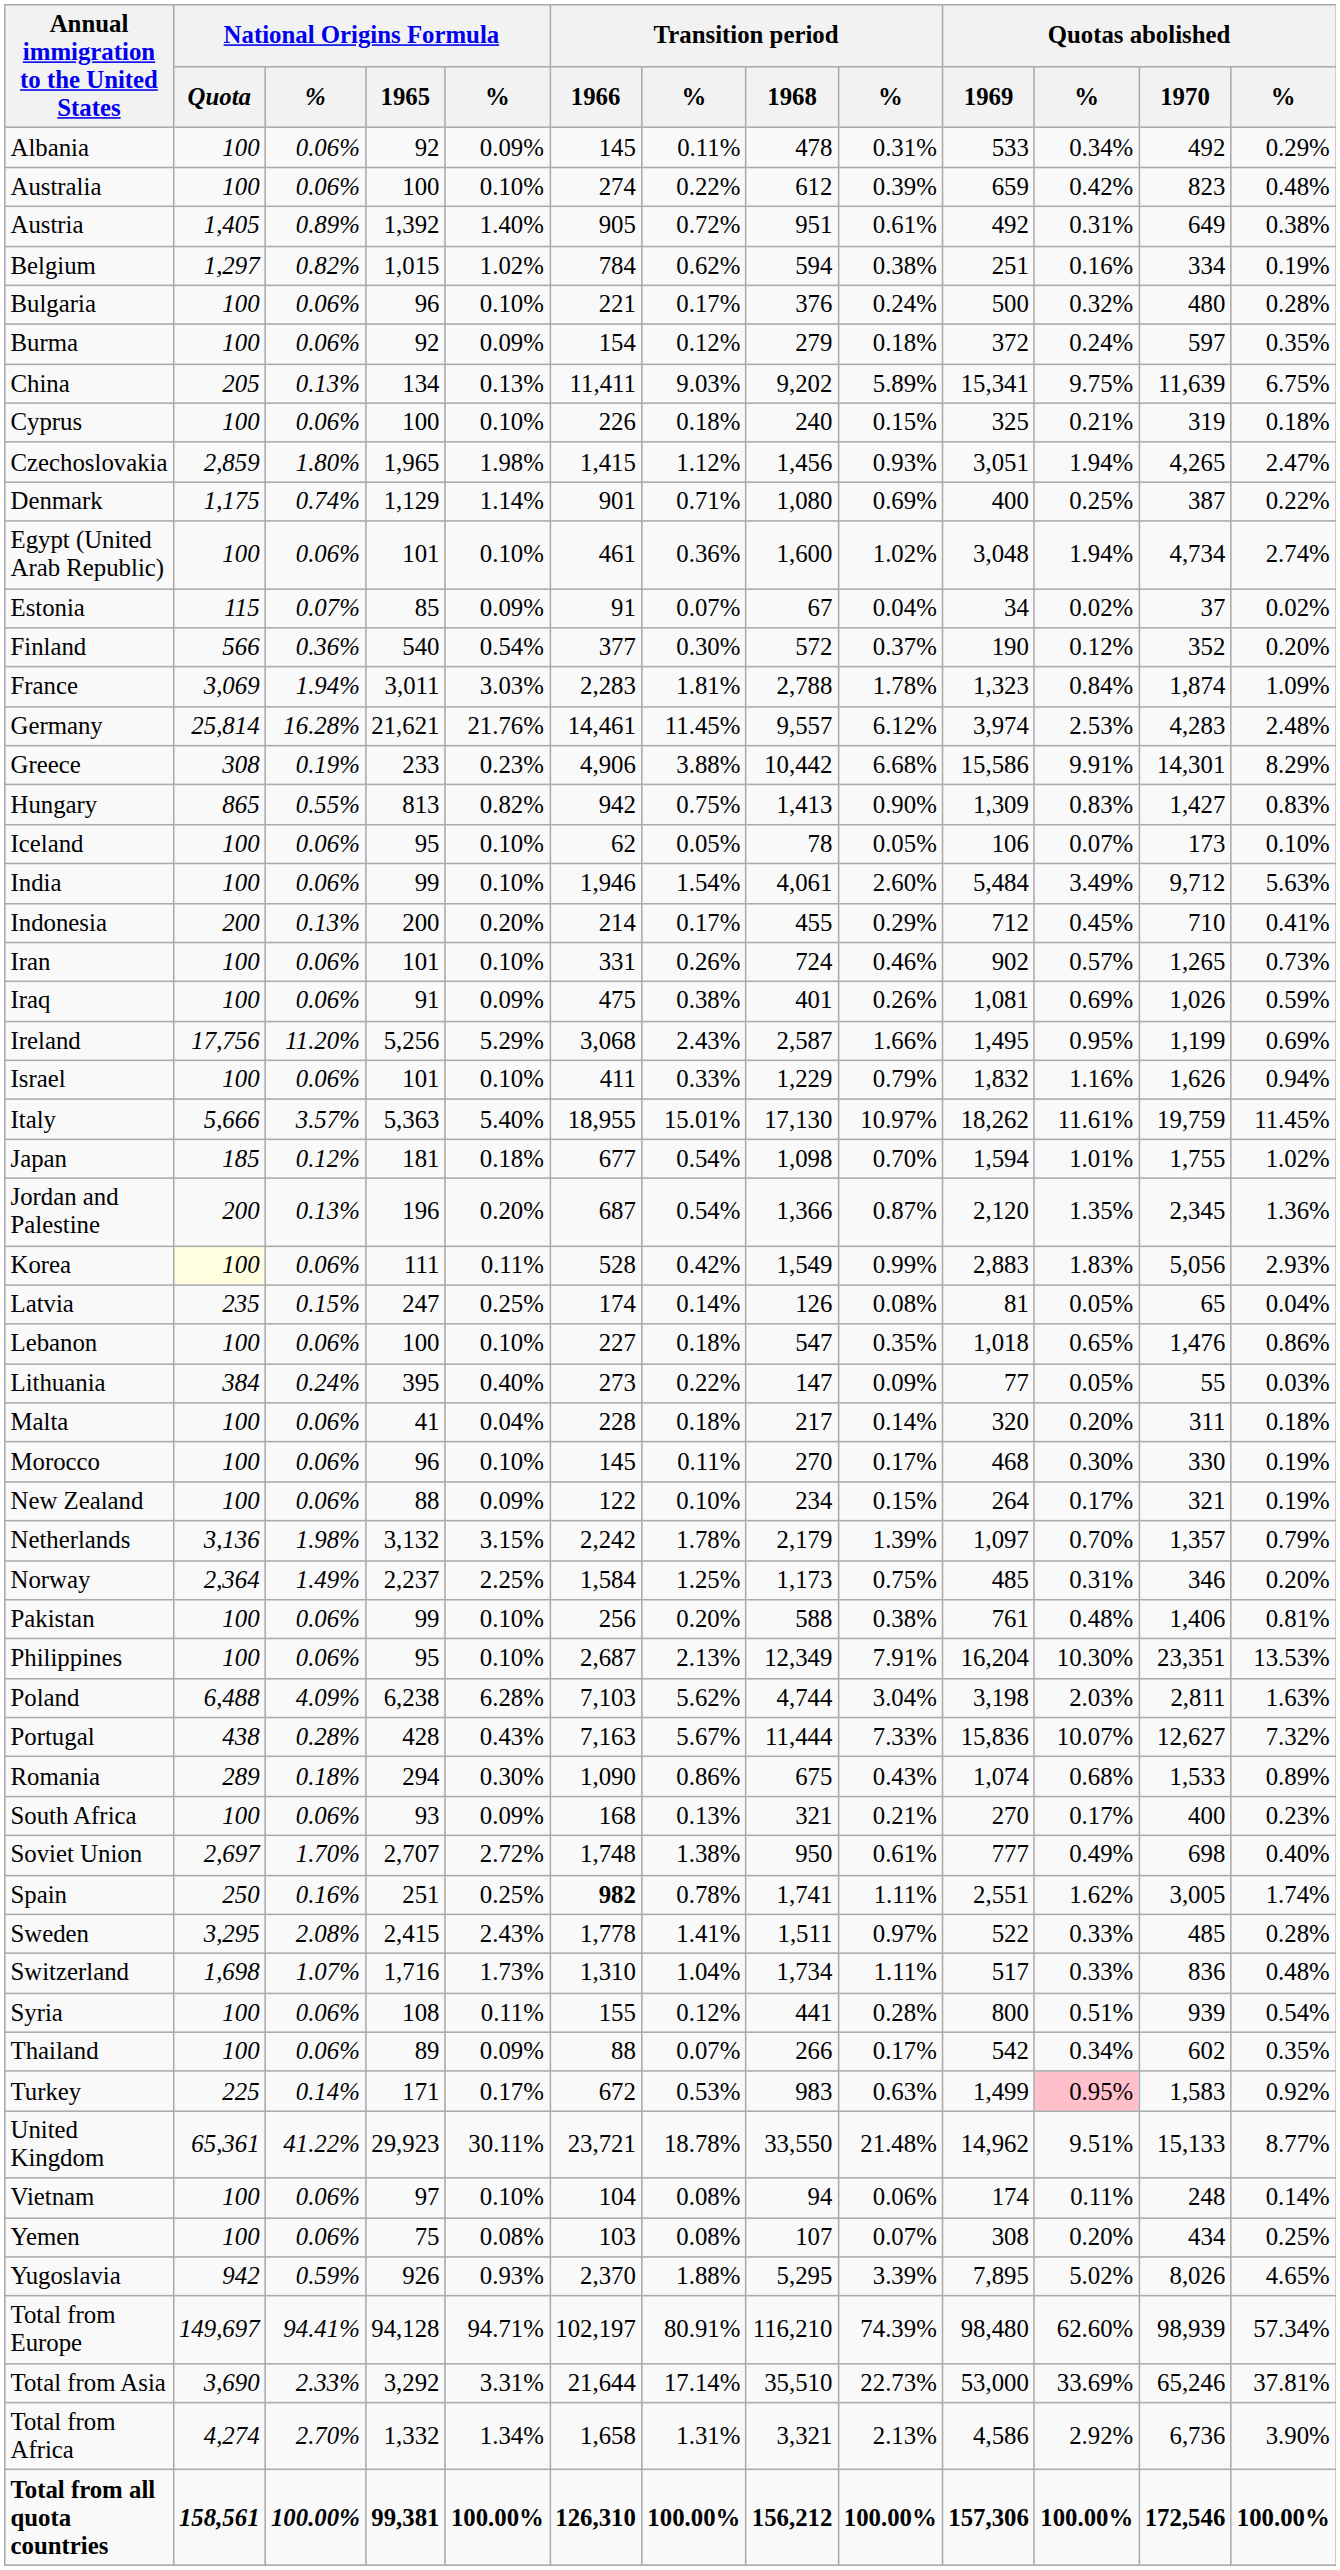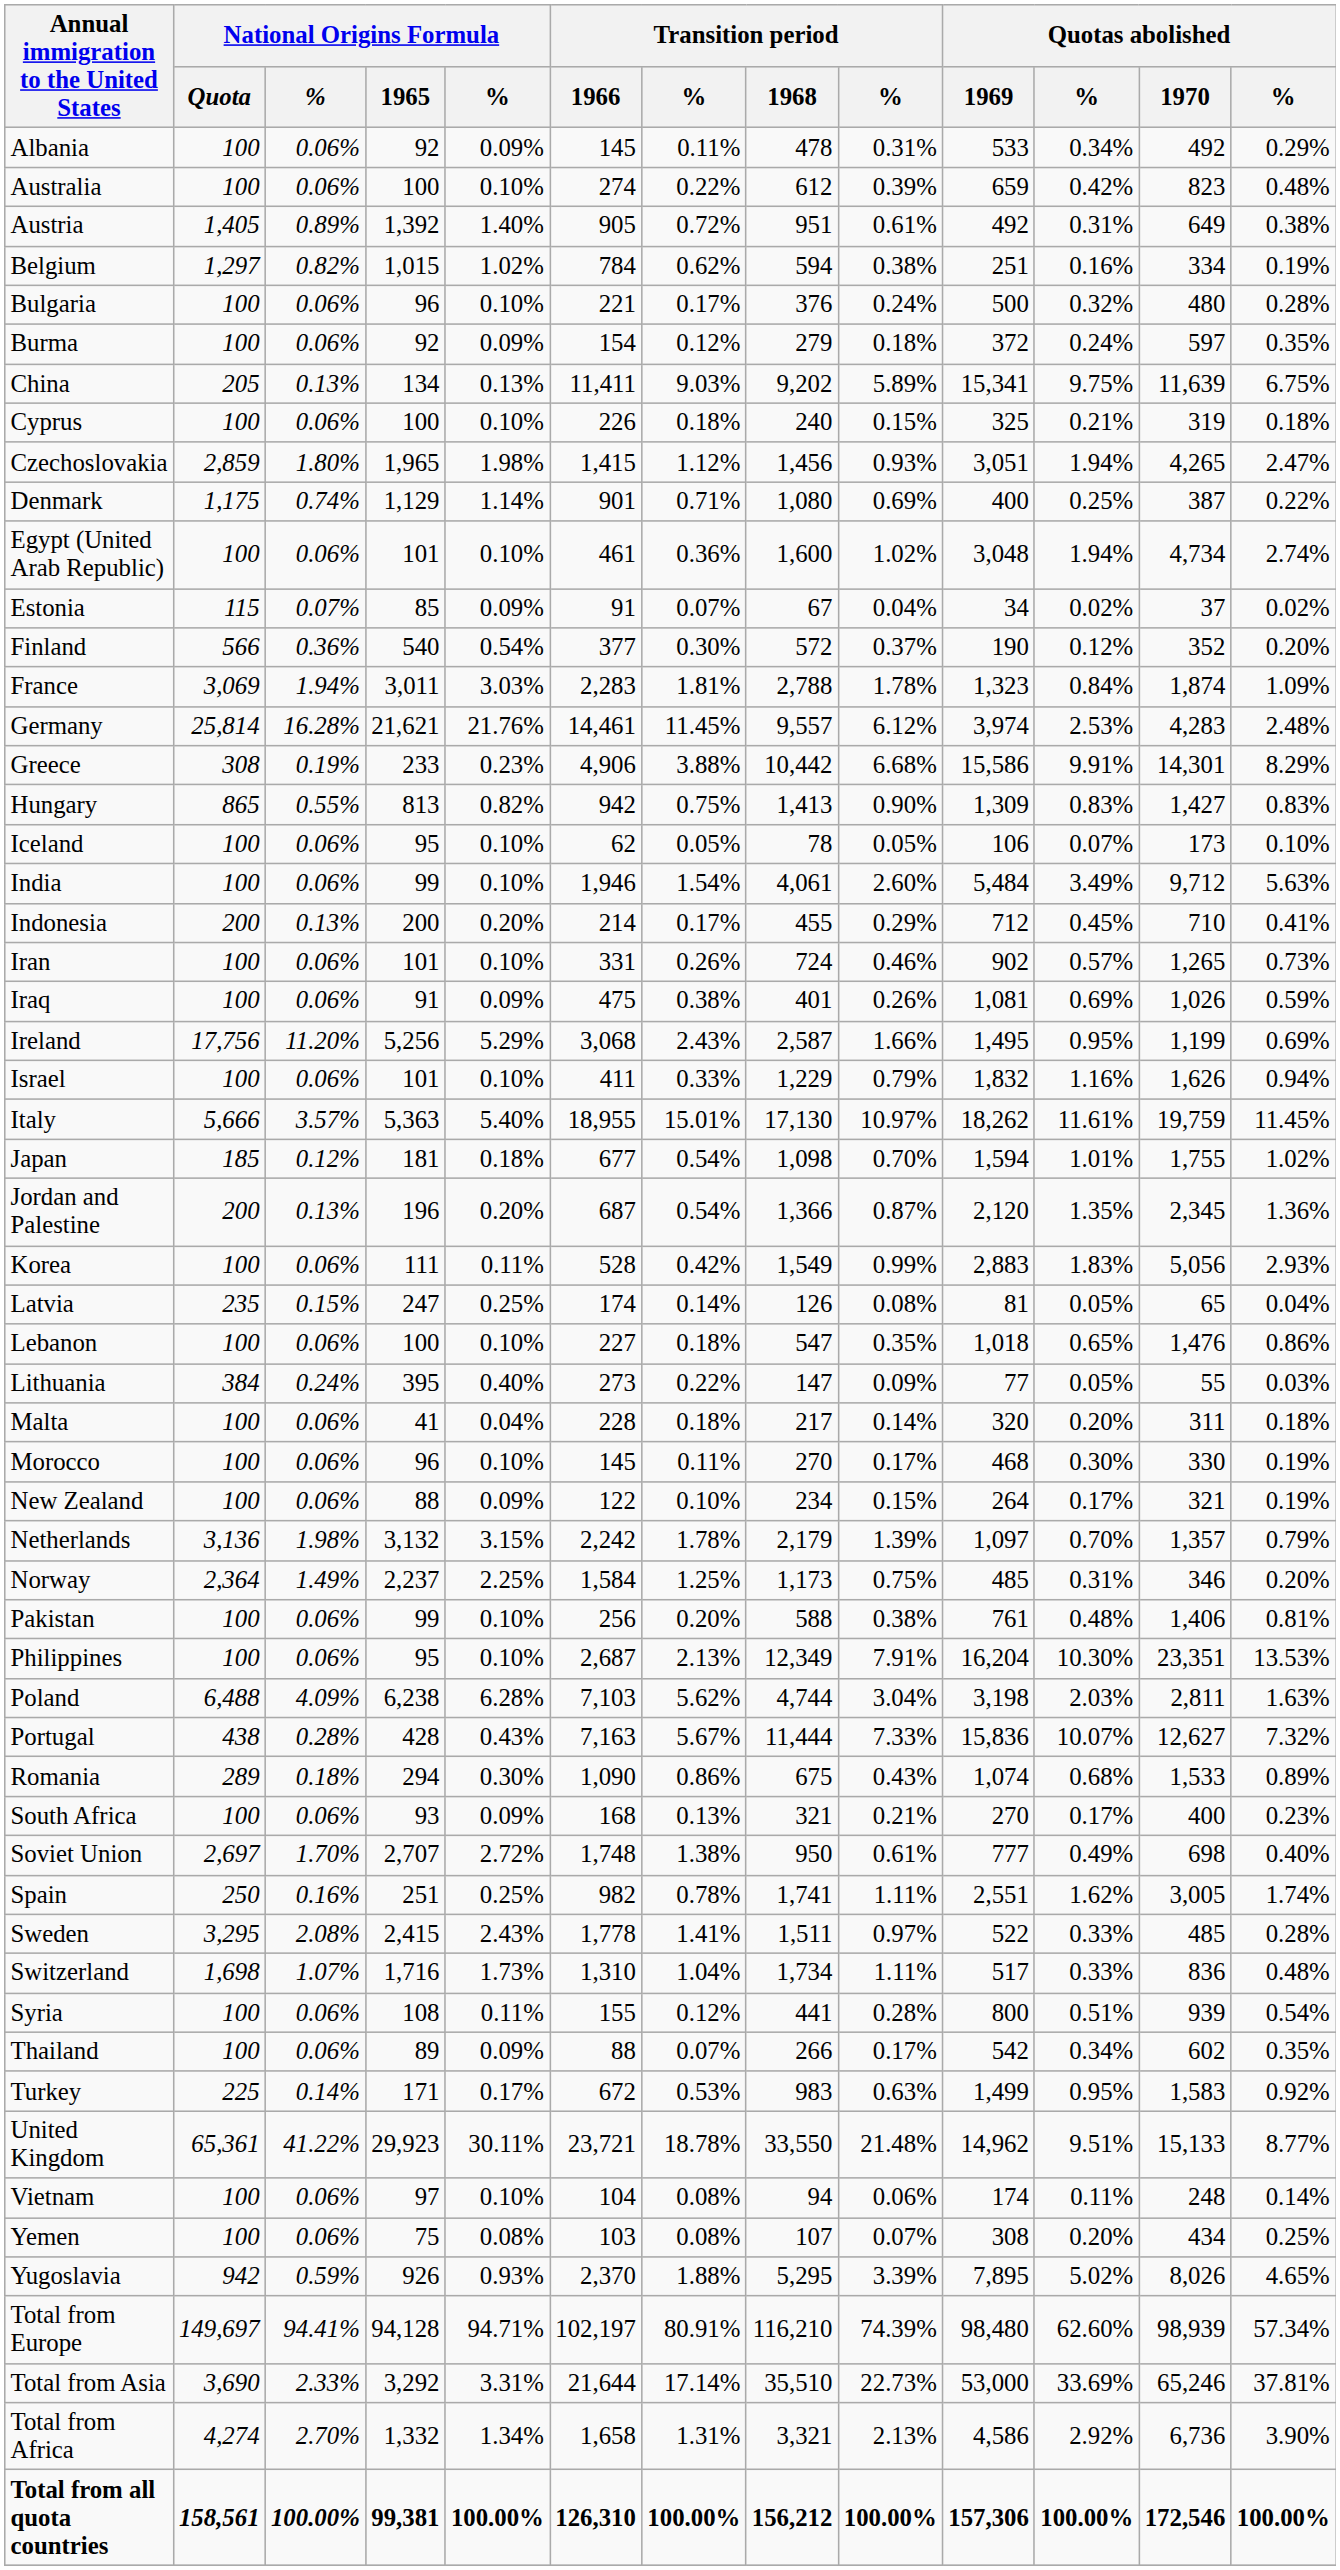Korea | National Origins Formula / Quota: lightyellow background -> no background
Spain | Transition period / 1966: bold -> normal
Turkey | column 11: pink background -> no background
